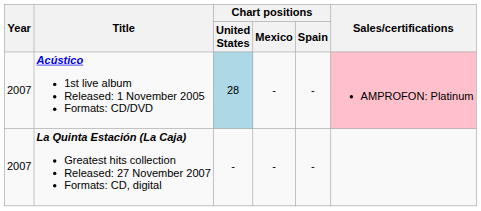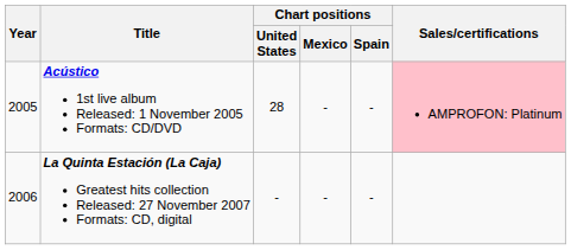row 3 | Year: 2007 -> 2005
row 3 | Chart positions / United States: lightblue background -> no background
row 4 | Year: 2007 -> 2006
